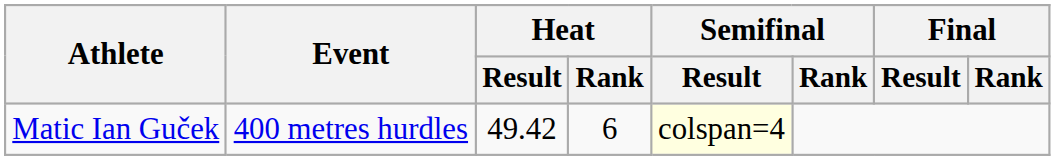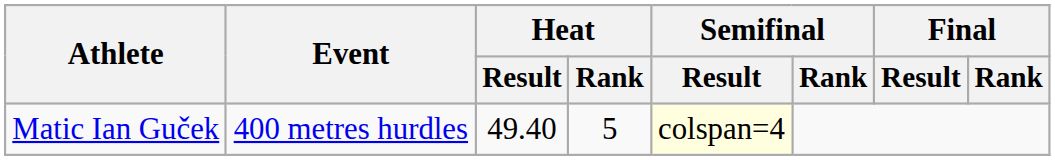Matic Ian Guček | Heat / Result: 49.42 -> 49.40
Matic Ian Guček | Heat / Rank: 6 -> 5
